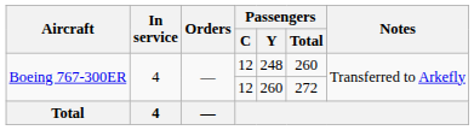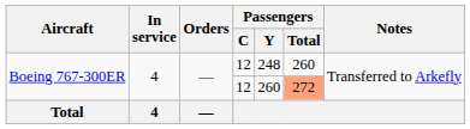row 4 | Passengers / Total: no background -> lightsalmon background
